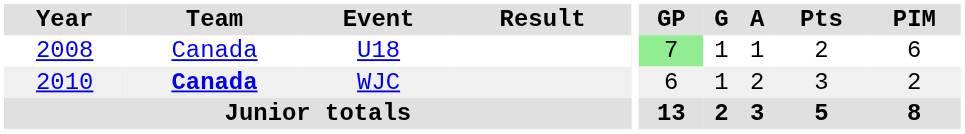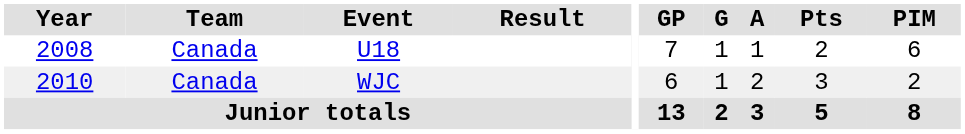U18 | GP: lightgreen background -> no background
WJC | Team: bold -> normal
